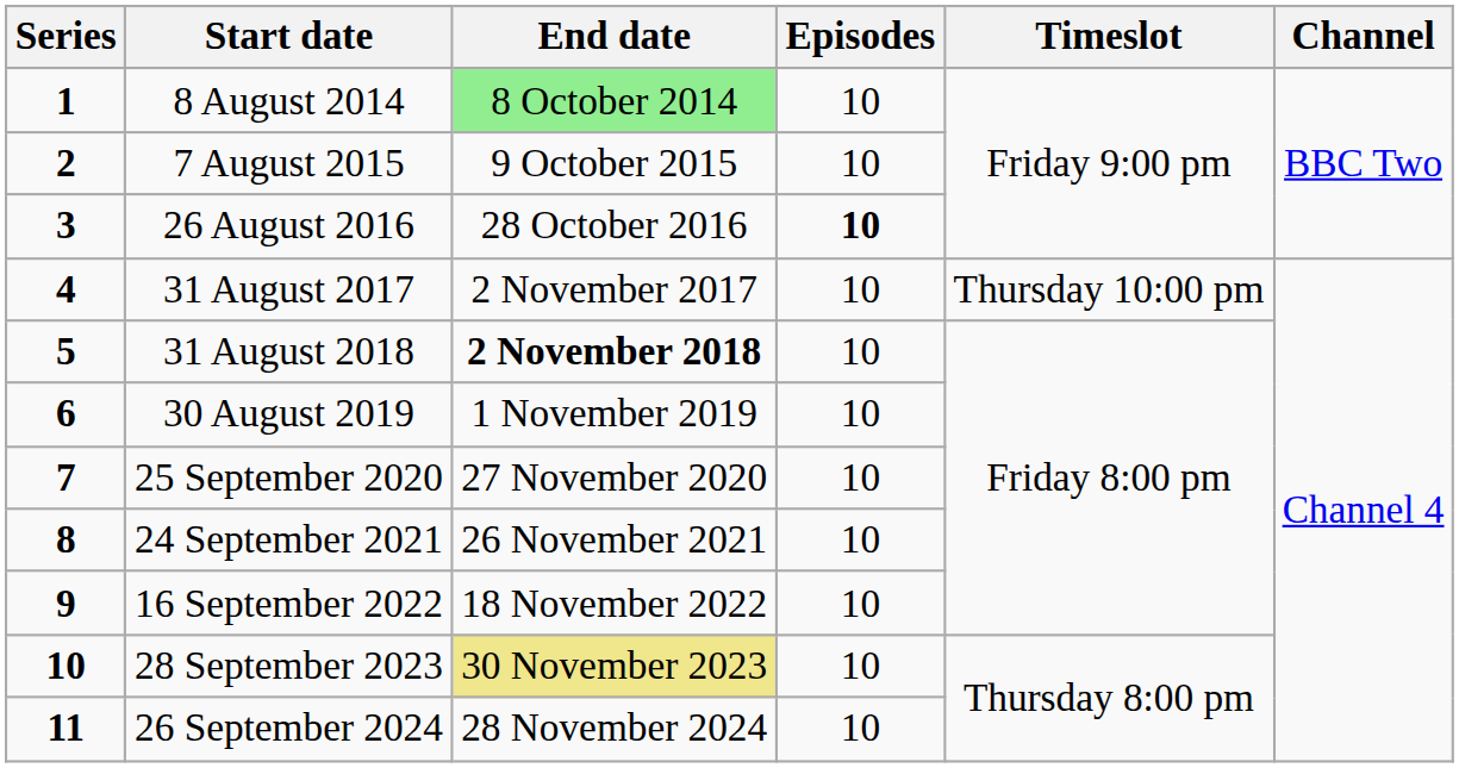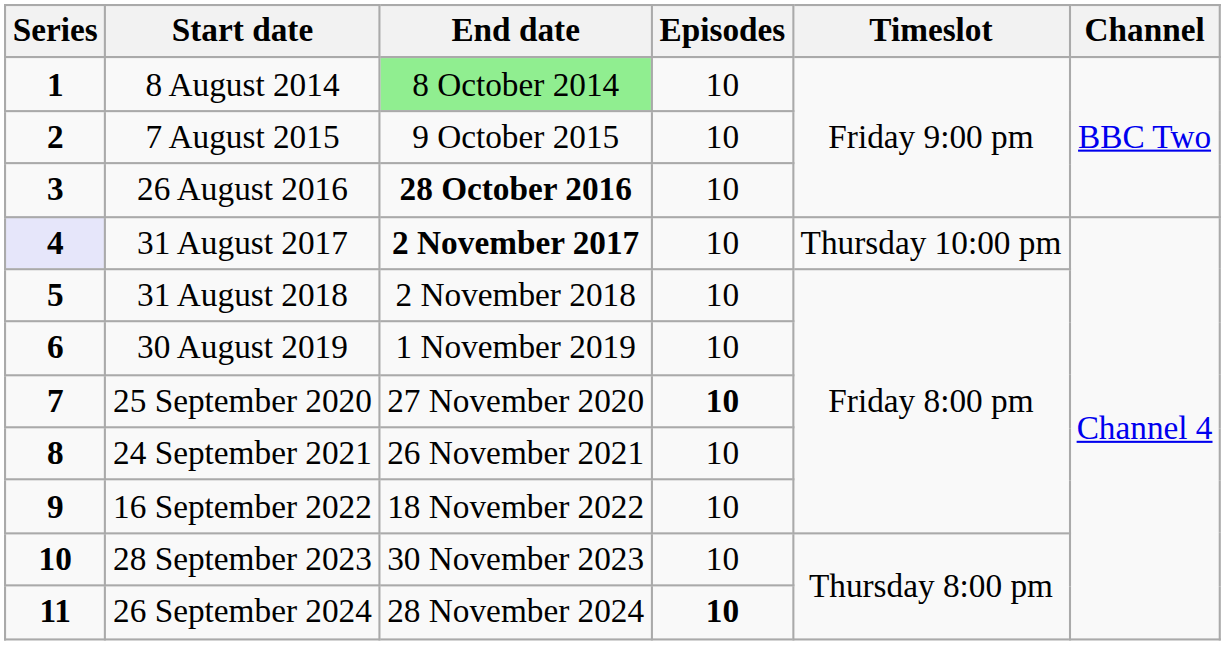26 August 2016 | End date: normal -> bold
26 August 2016 | Episodes: bold -> normal
31 August 2017 | Series: no background -> lavender background
31 August 2017 | End date: normal -> bold
31 August 2018 | End date: bold -> normal
25 September 2020 | Episodes: normal -> bold
28 September 2023 | End date: khaki background -> no background
26 September 2024 | Episodes: normal -> bold
